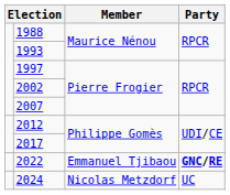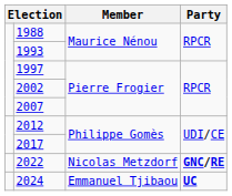2022 | Member: Emmanuel Tjibaou -> Nicolas Metzdorf
2024 | Member: Nicolas Metzdorf -> Emmanuel Tjibaou
2024 | Party: normal -> bold
